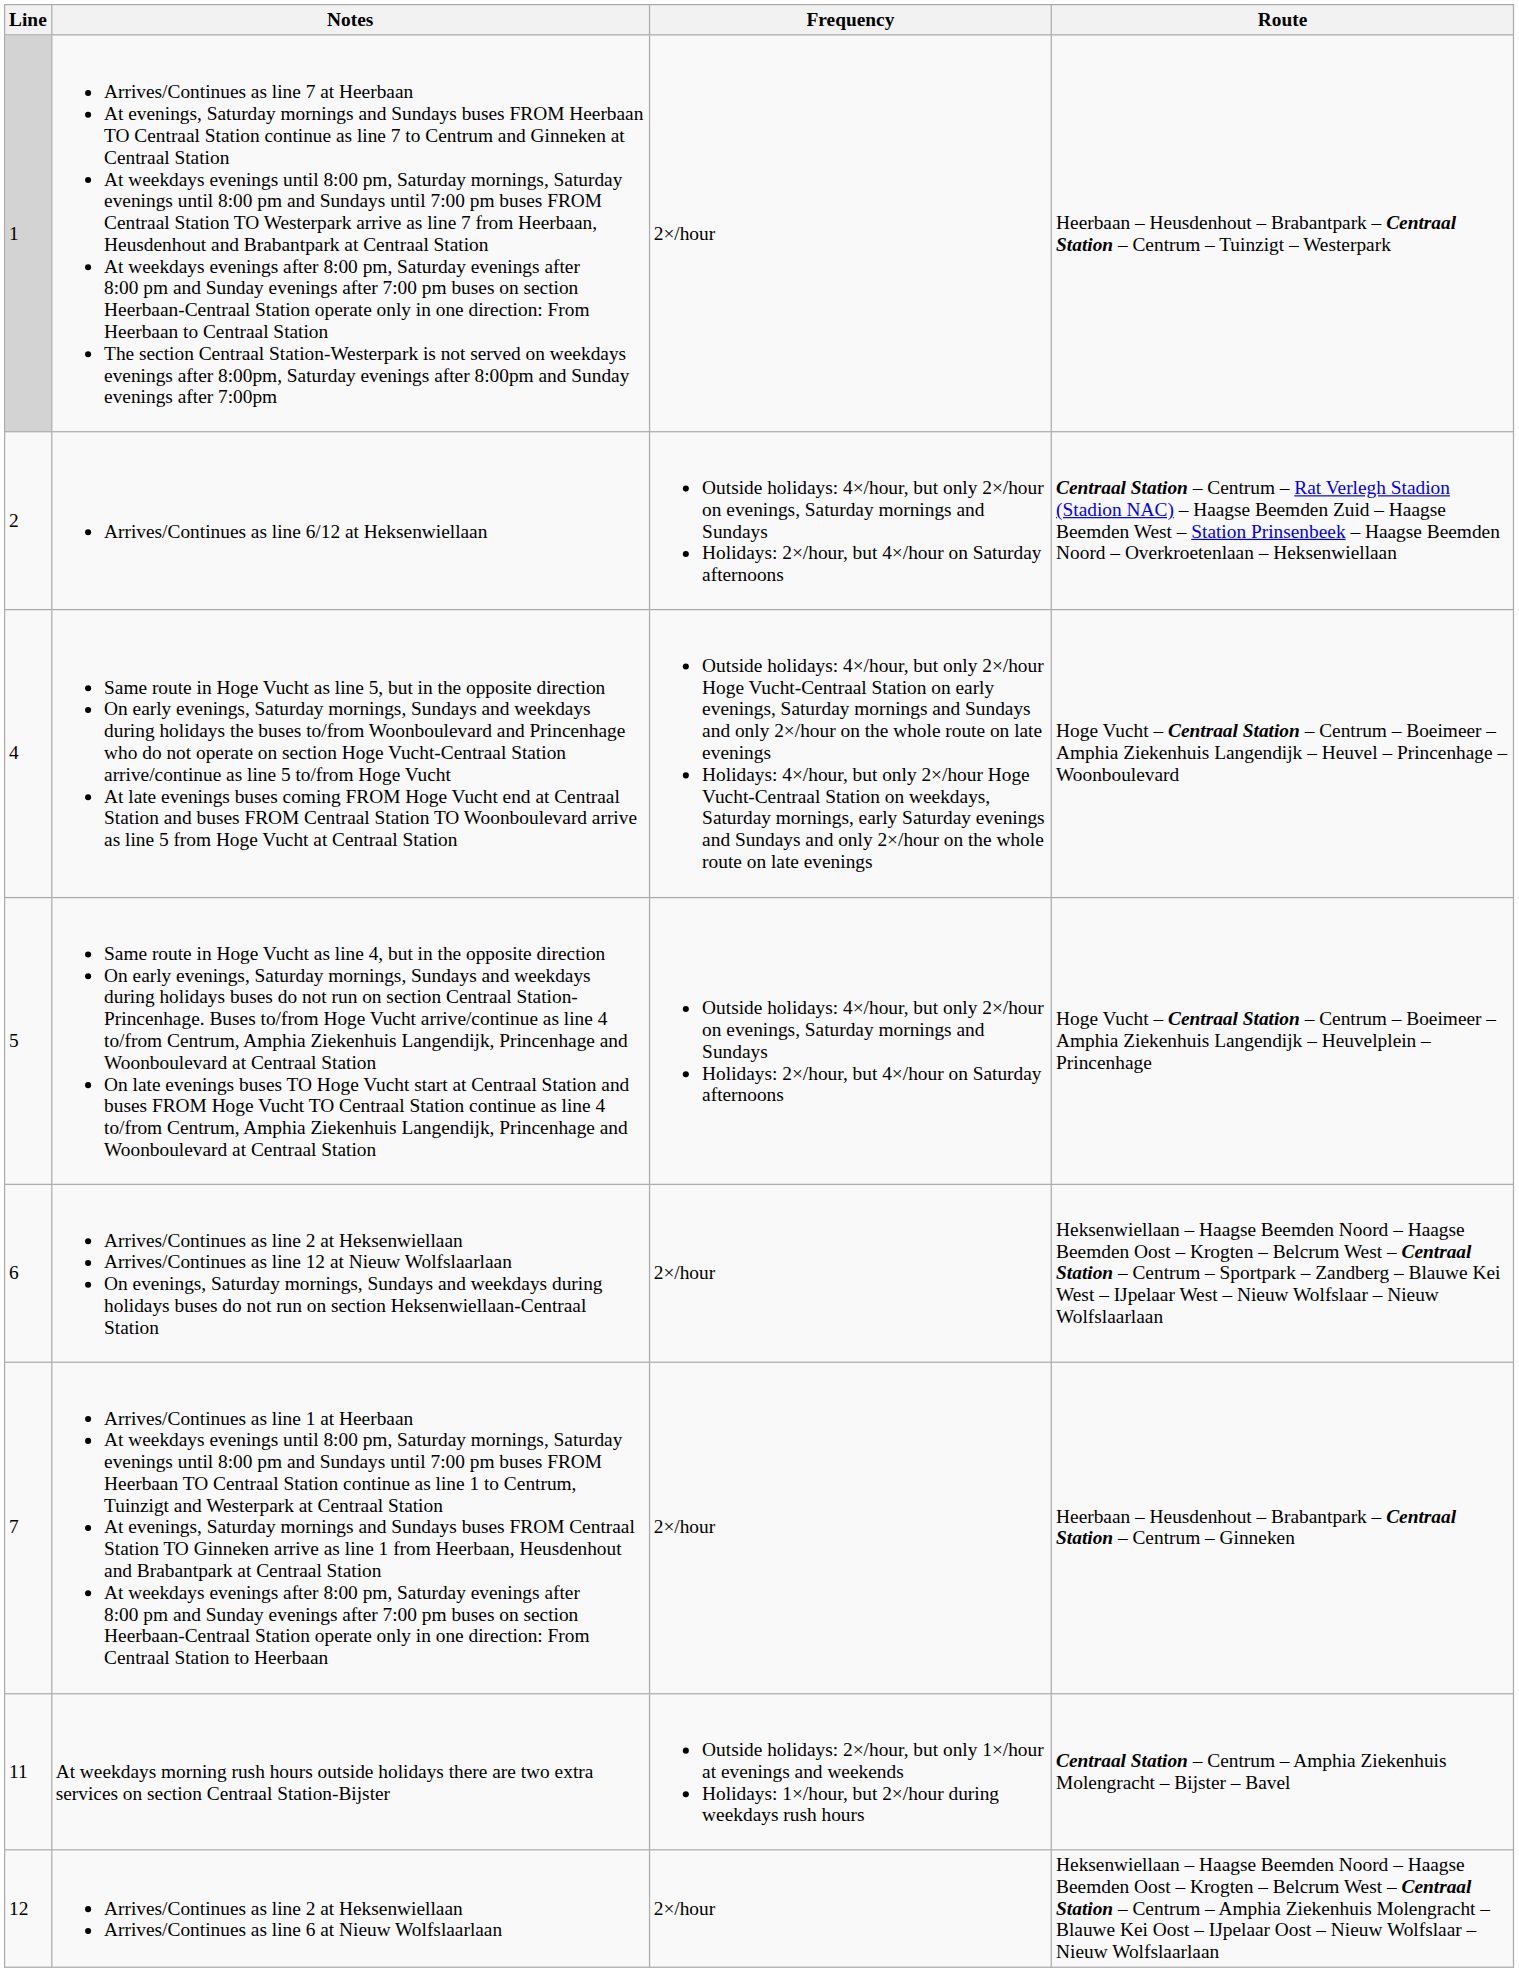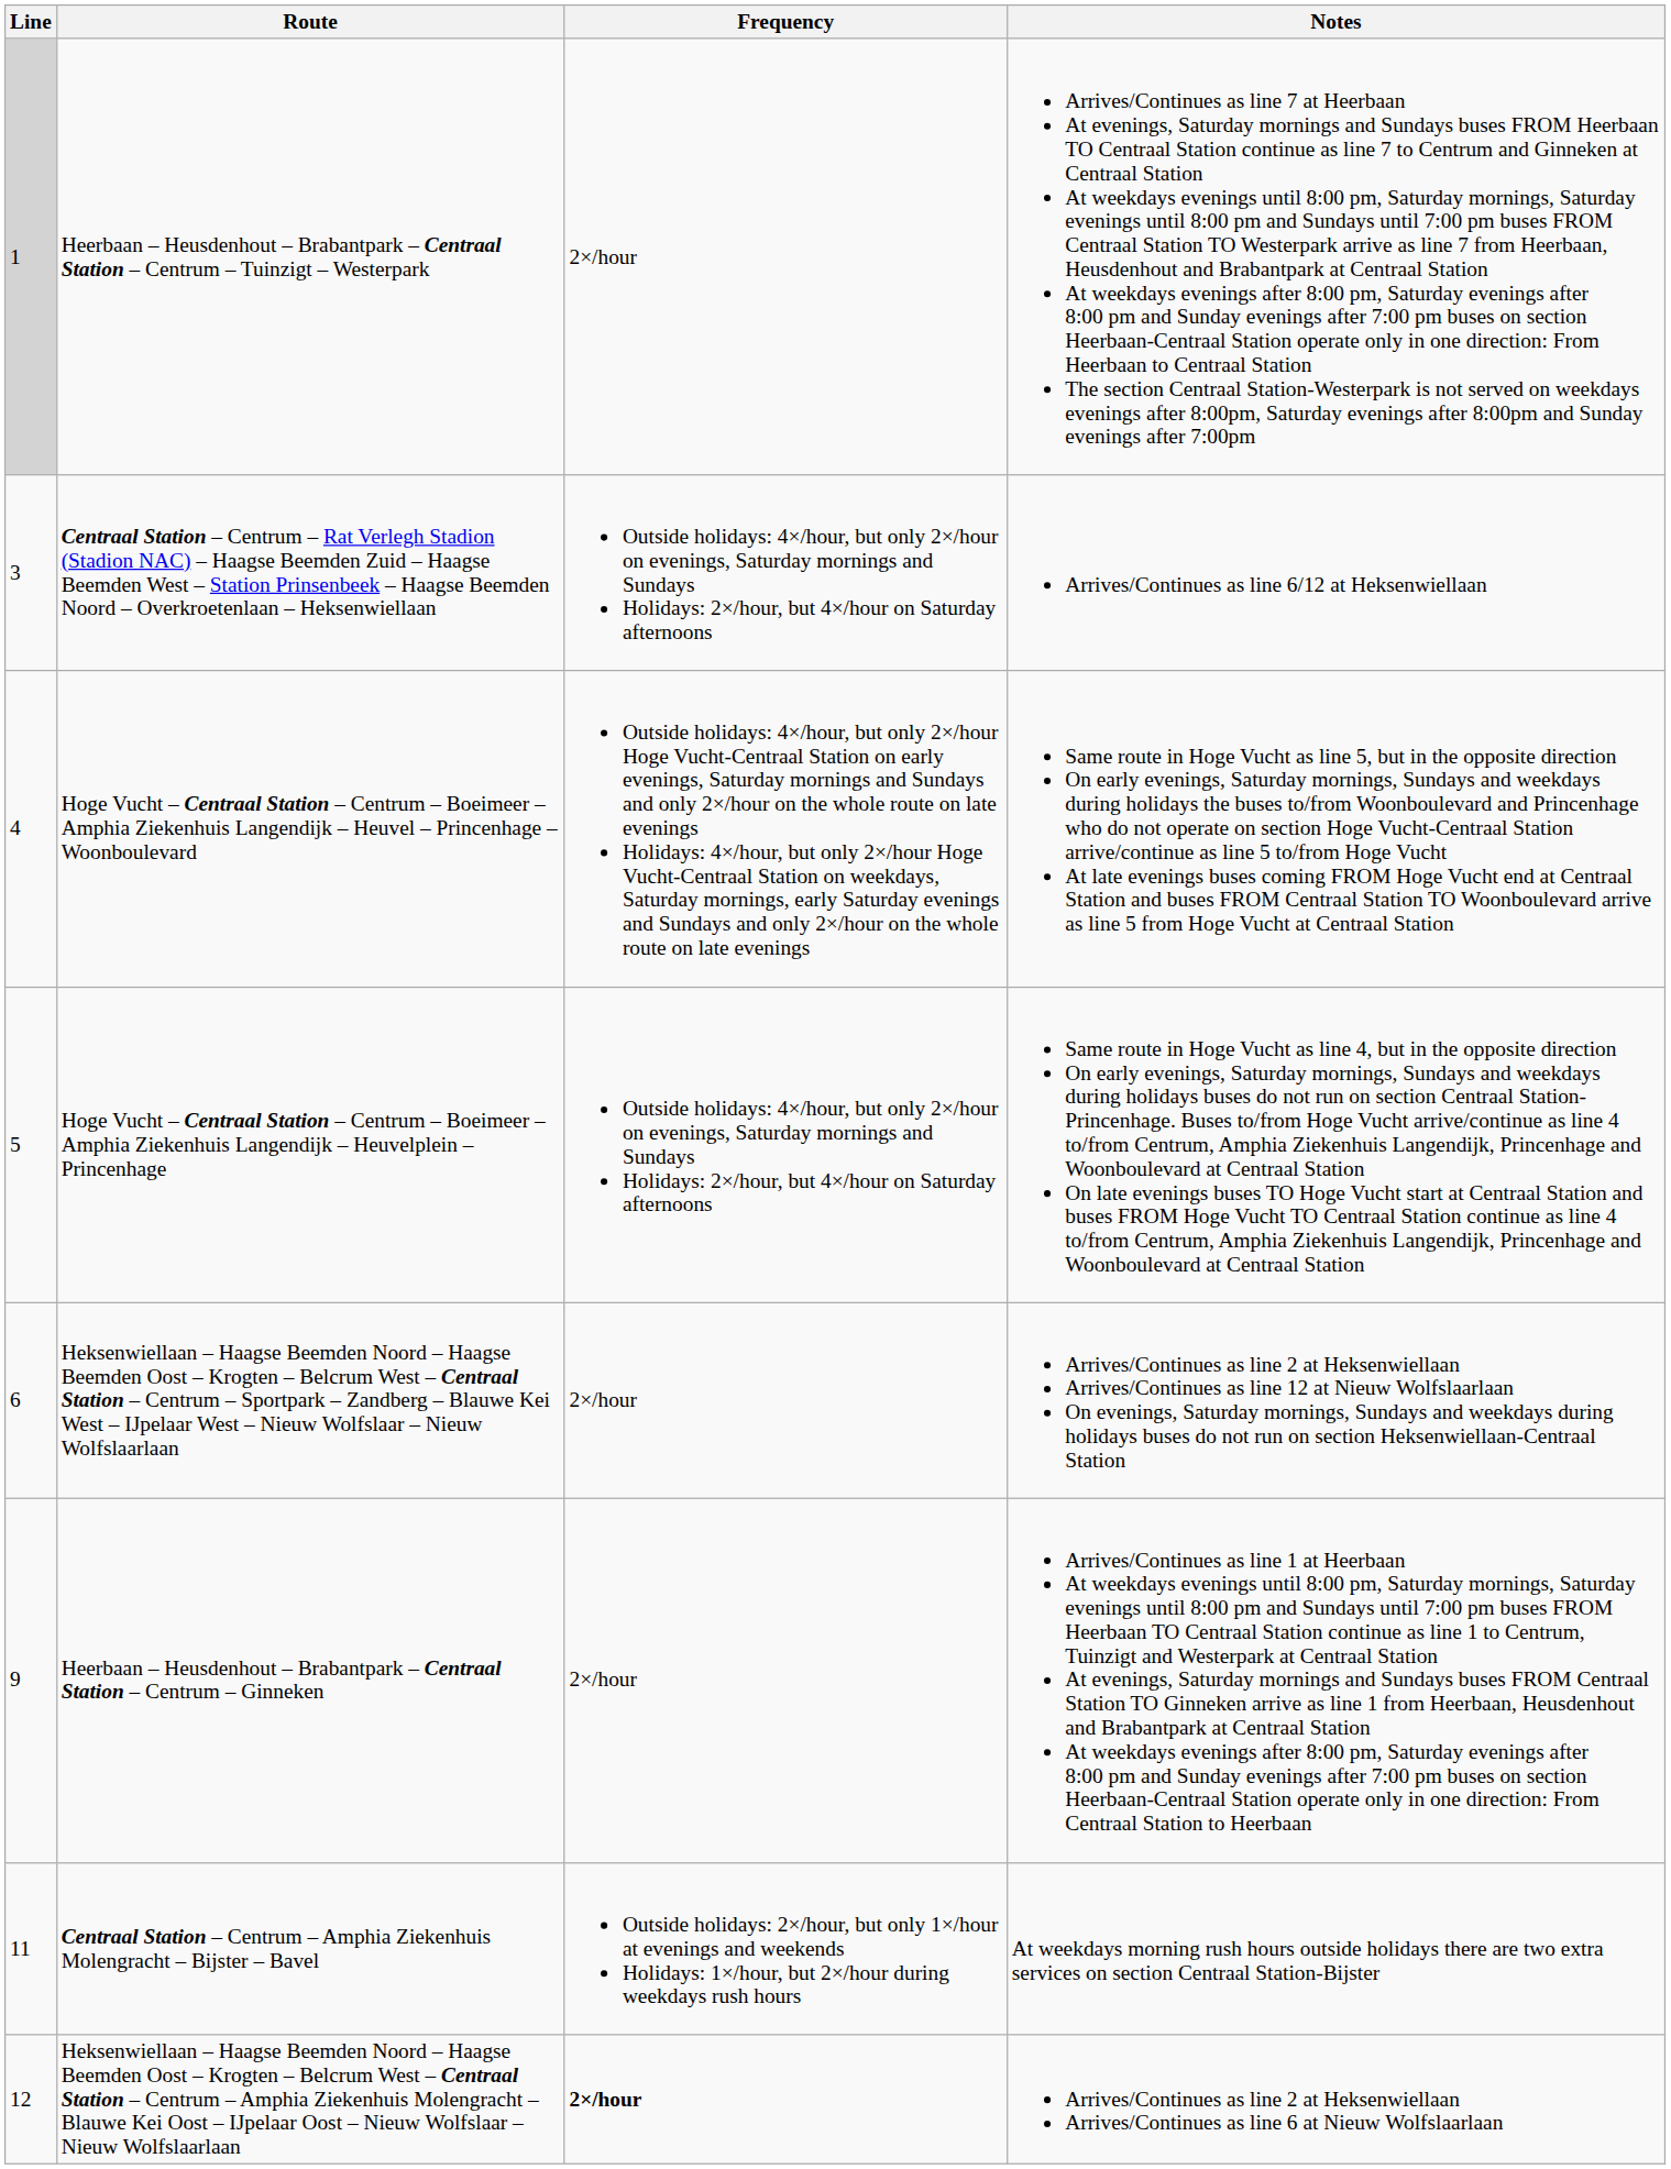columns swapped: Route <-> Notes
row 3 | Line: 2 -> 3
row 7 | Line: 7 -> 9
row 9 | Frequency: normal -> bold
